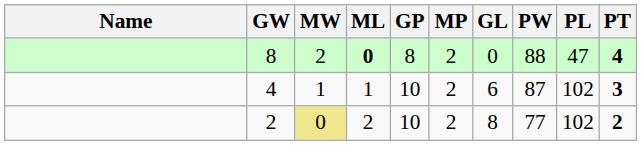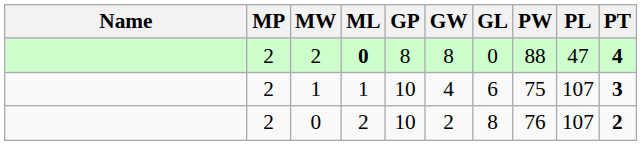columns swapped: MP <-> GW
row 3 | PW: 87 -> 75
row 3 | PL: 102 -> 107
row 4 | MW: khaki background -> no background
row 4 | PW: 77 -> 76
row 4 | PL: 102 -> 107
